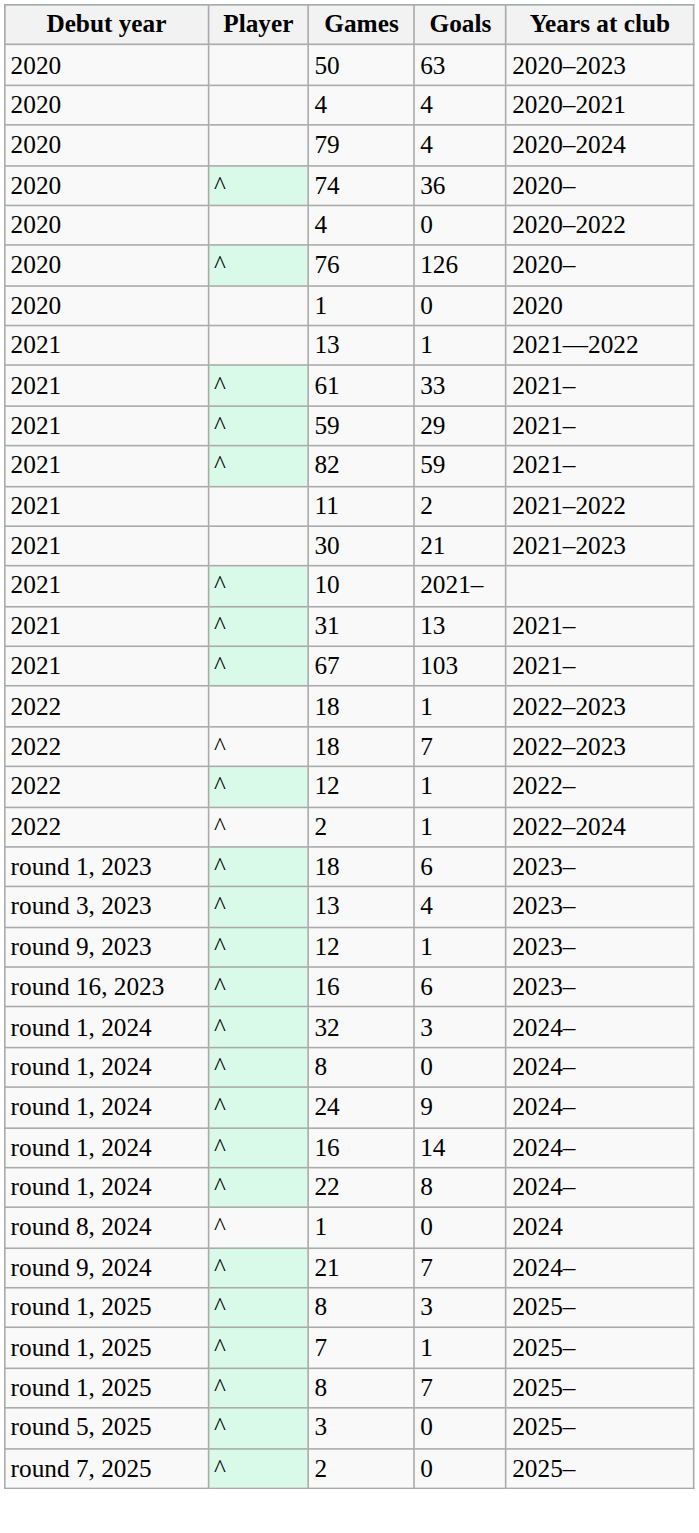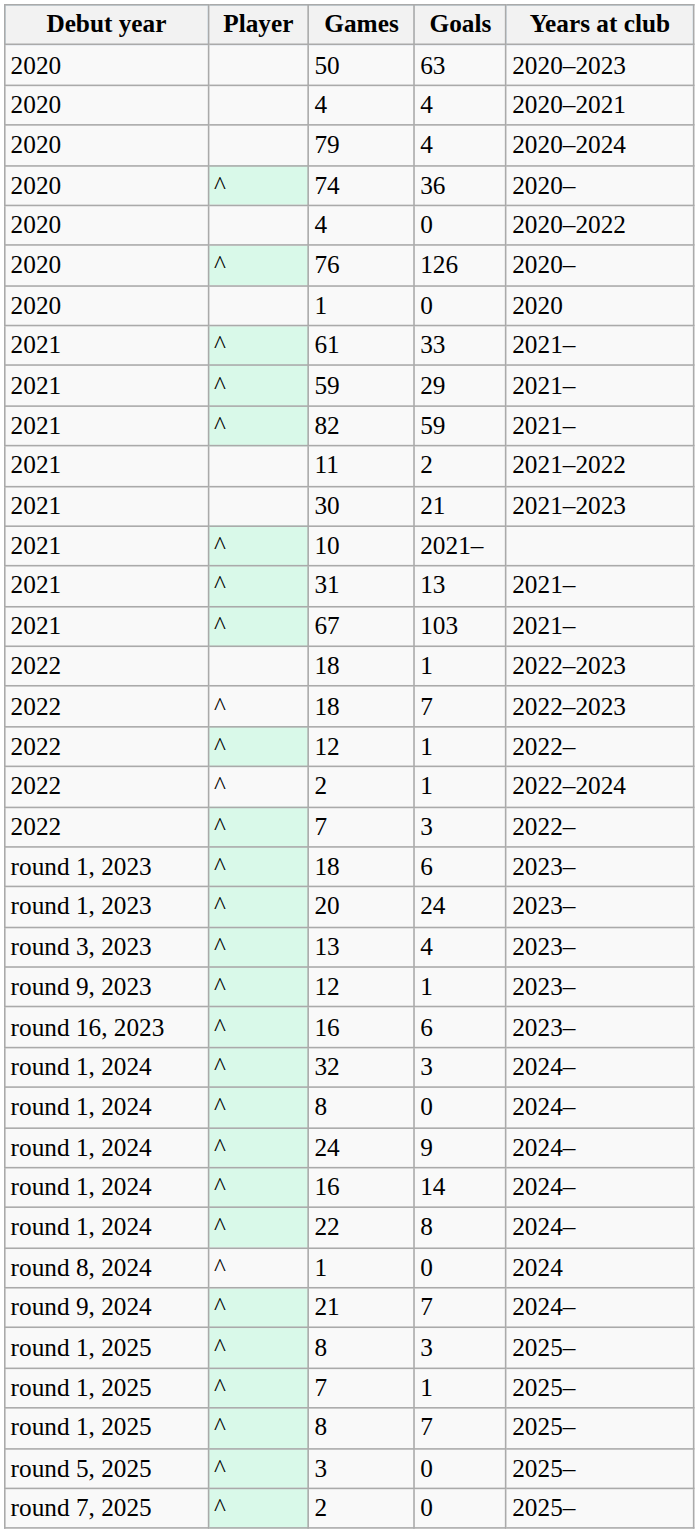- row: 2021 | 13 | 1 | 2021—2022
+ row: 2022 | ^ | 7 | 3 | 2022–
+ row: round 1, 2023 | ^ | 20 | 24 | 2023–
